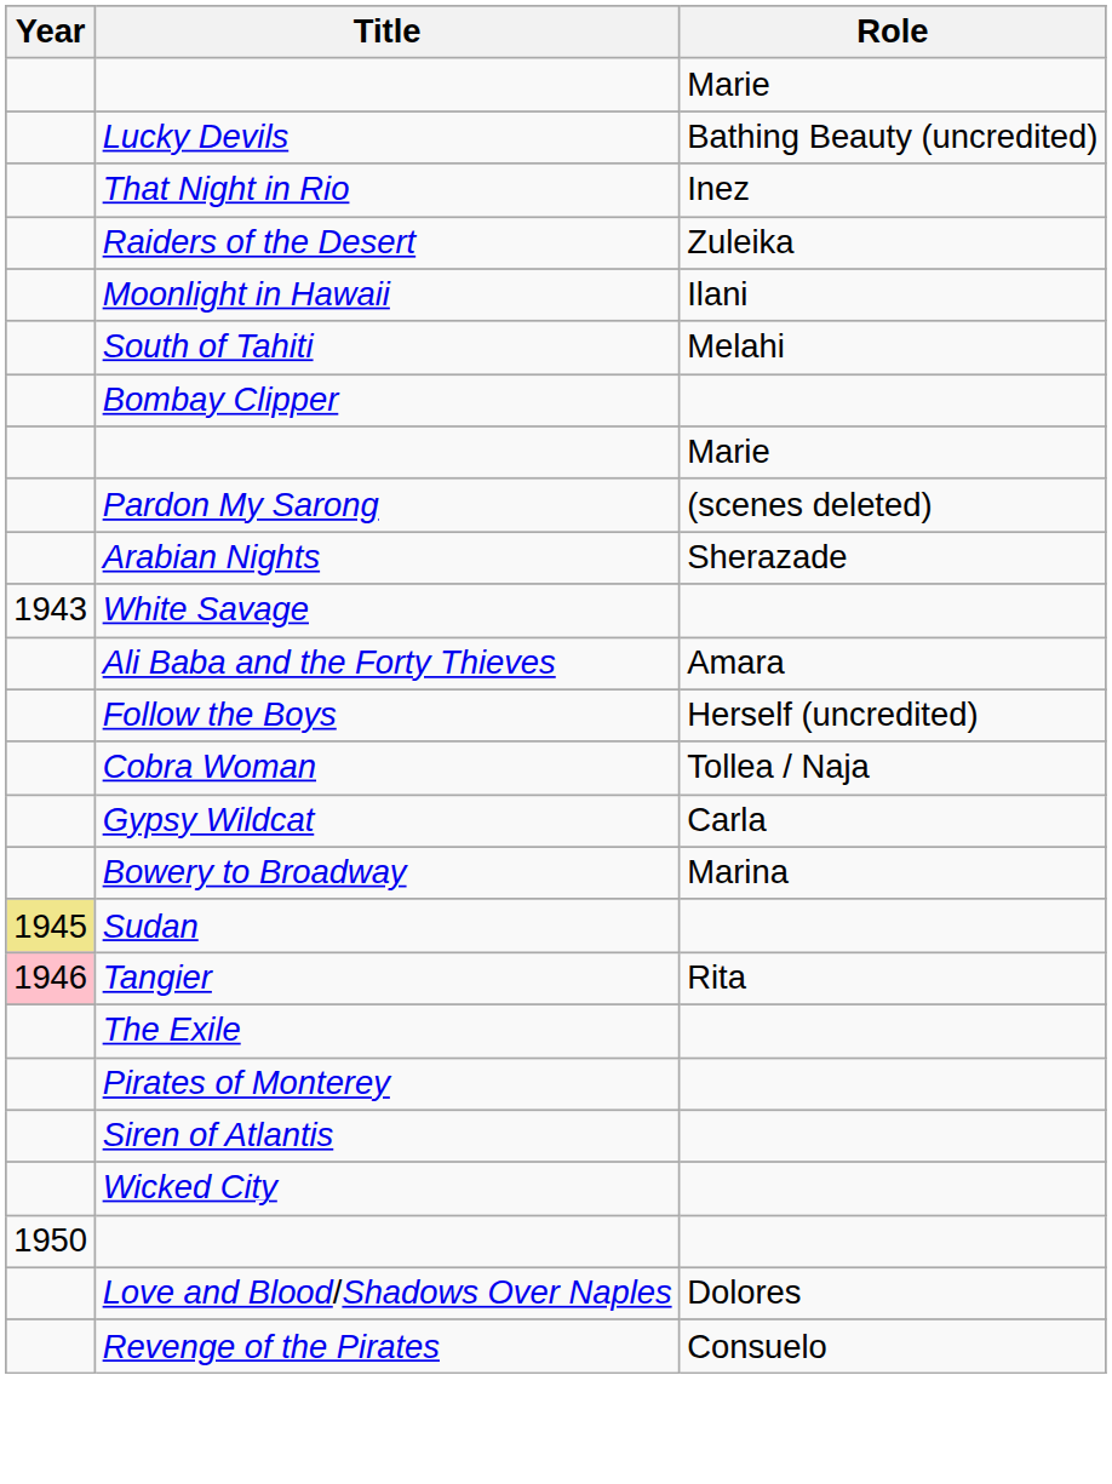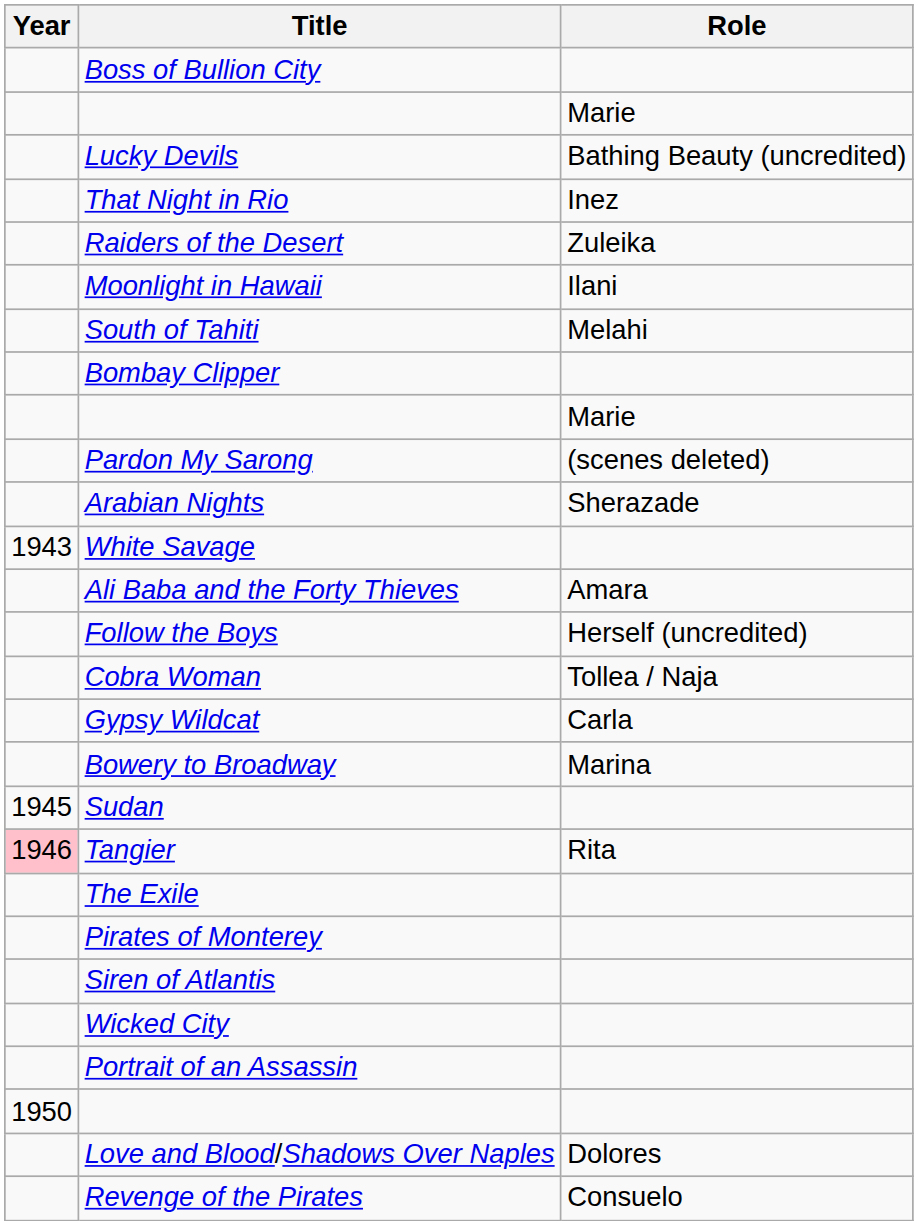+ row: Boss of Bullion City
Sudan | Year: khaki background -> no background
+ row: Portrait of an Assassin
